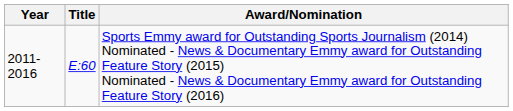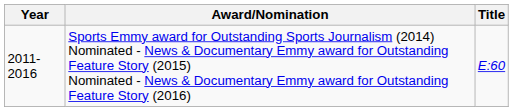columns swapped: Title <-> Award/Nomination
